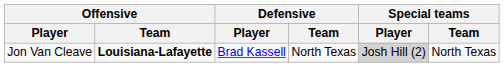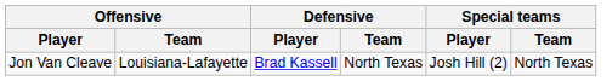Jon Van Cleave | Offensive / Team: bold -> normal
Jon Van Cleave | Special teams / Player: lightgrey background -> no background
